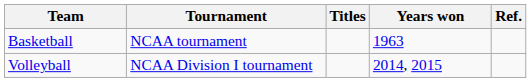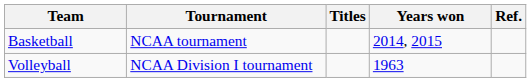Basketball | Years won: 1963 -> 2014, 2015
Volleyball | Years won: 2014, 2015 -> 1963
